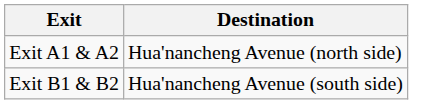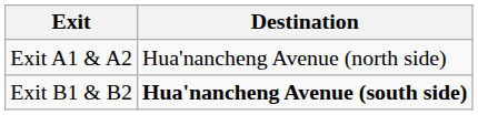Exit B1 & B2 | Destination: normal -> bold
